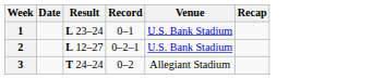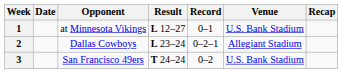+ column: Opponent | at Minnesota Vikings | Dallas Cowboys | San Francisco 49ers
1 | Result: L 23–24 -> L 12–27
2 | Result: L 12–27 -> L 23–24
2 | Venue: U.S. Bank Stadium -> Allegiant Stadium
3 | Venue: Allegiant Stadium -> U.S. Bank Stadium
